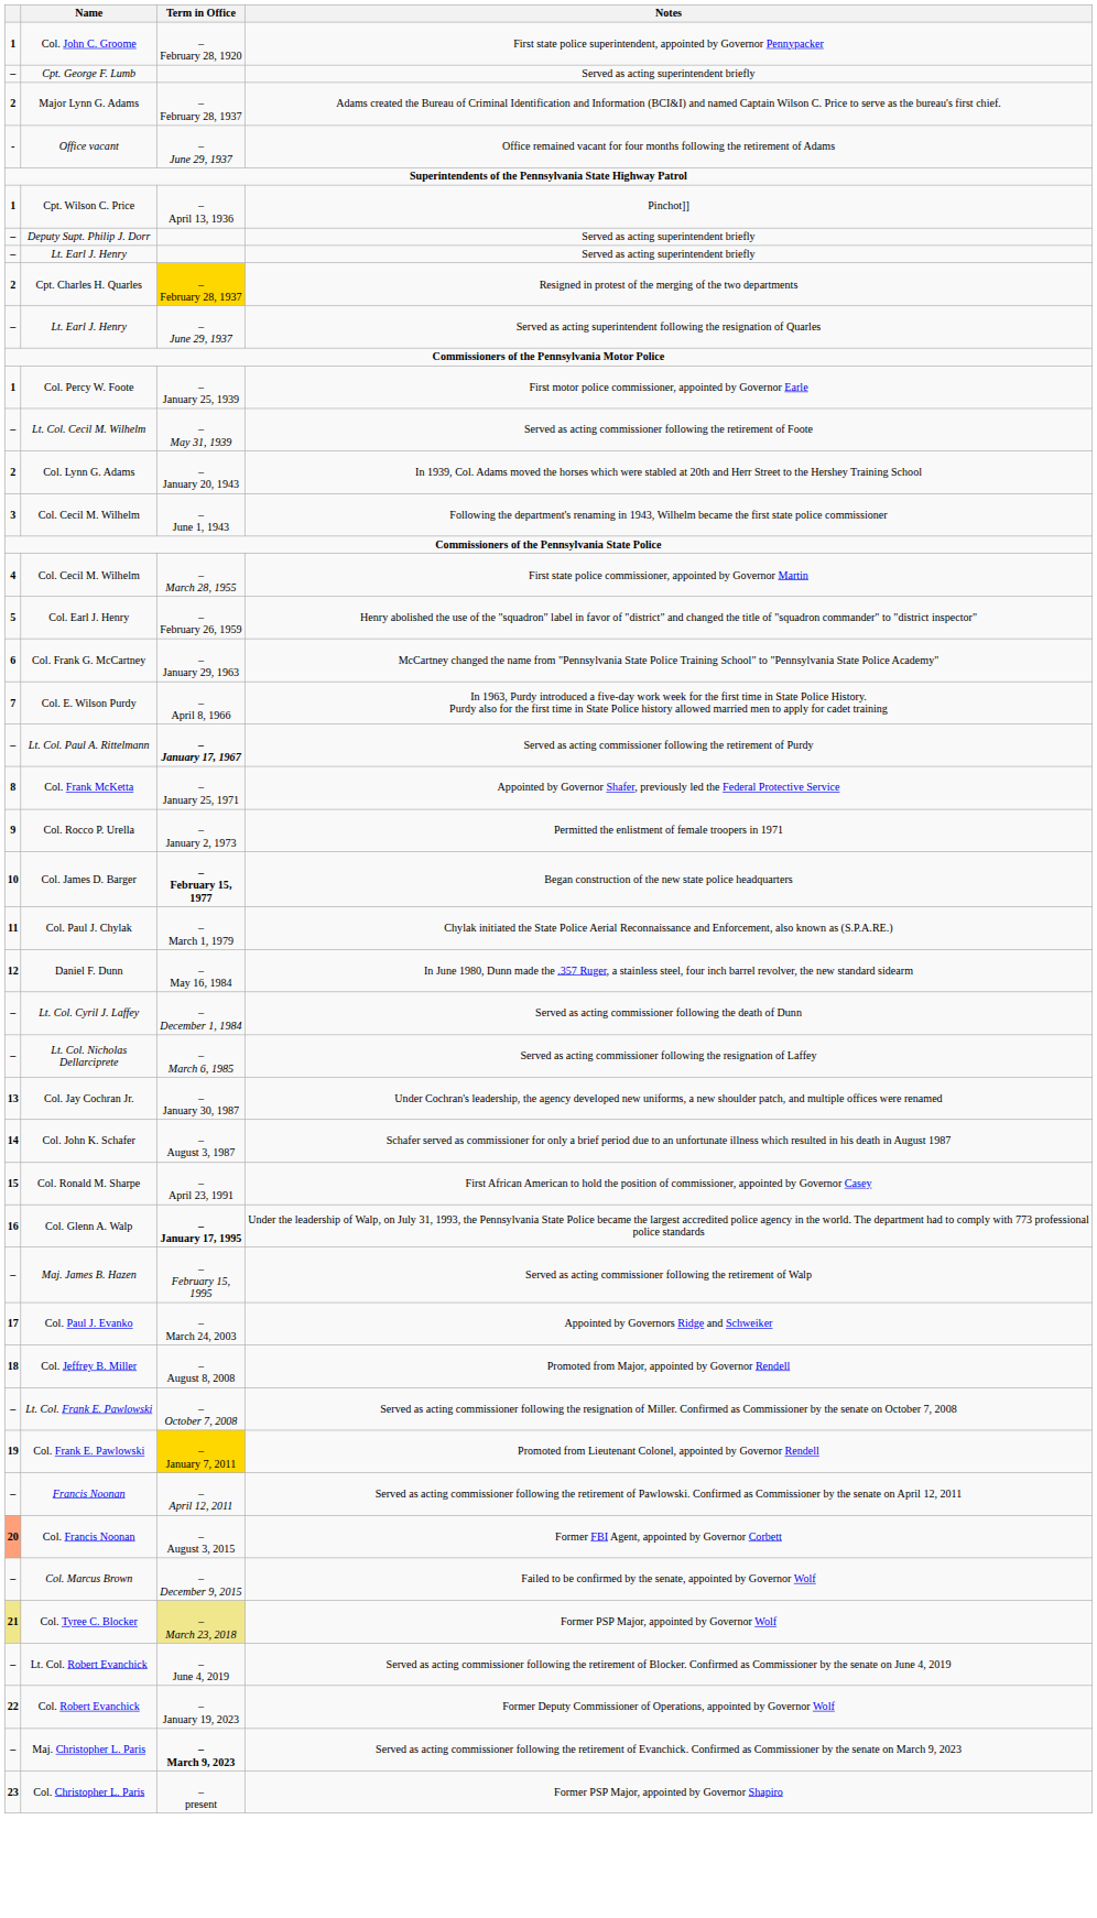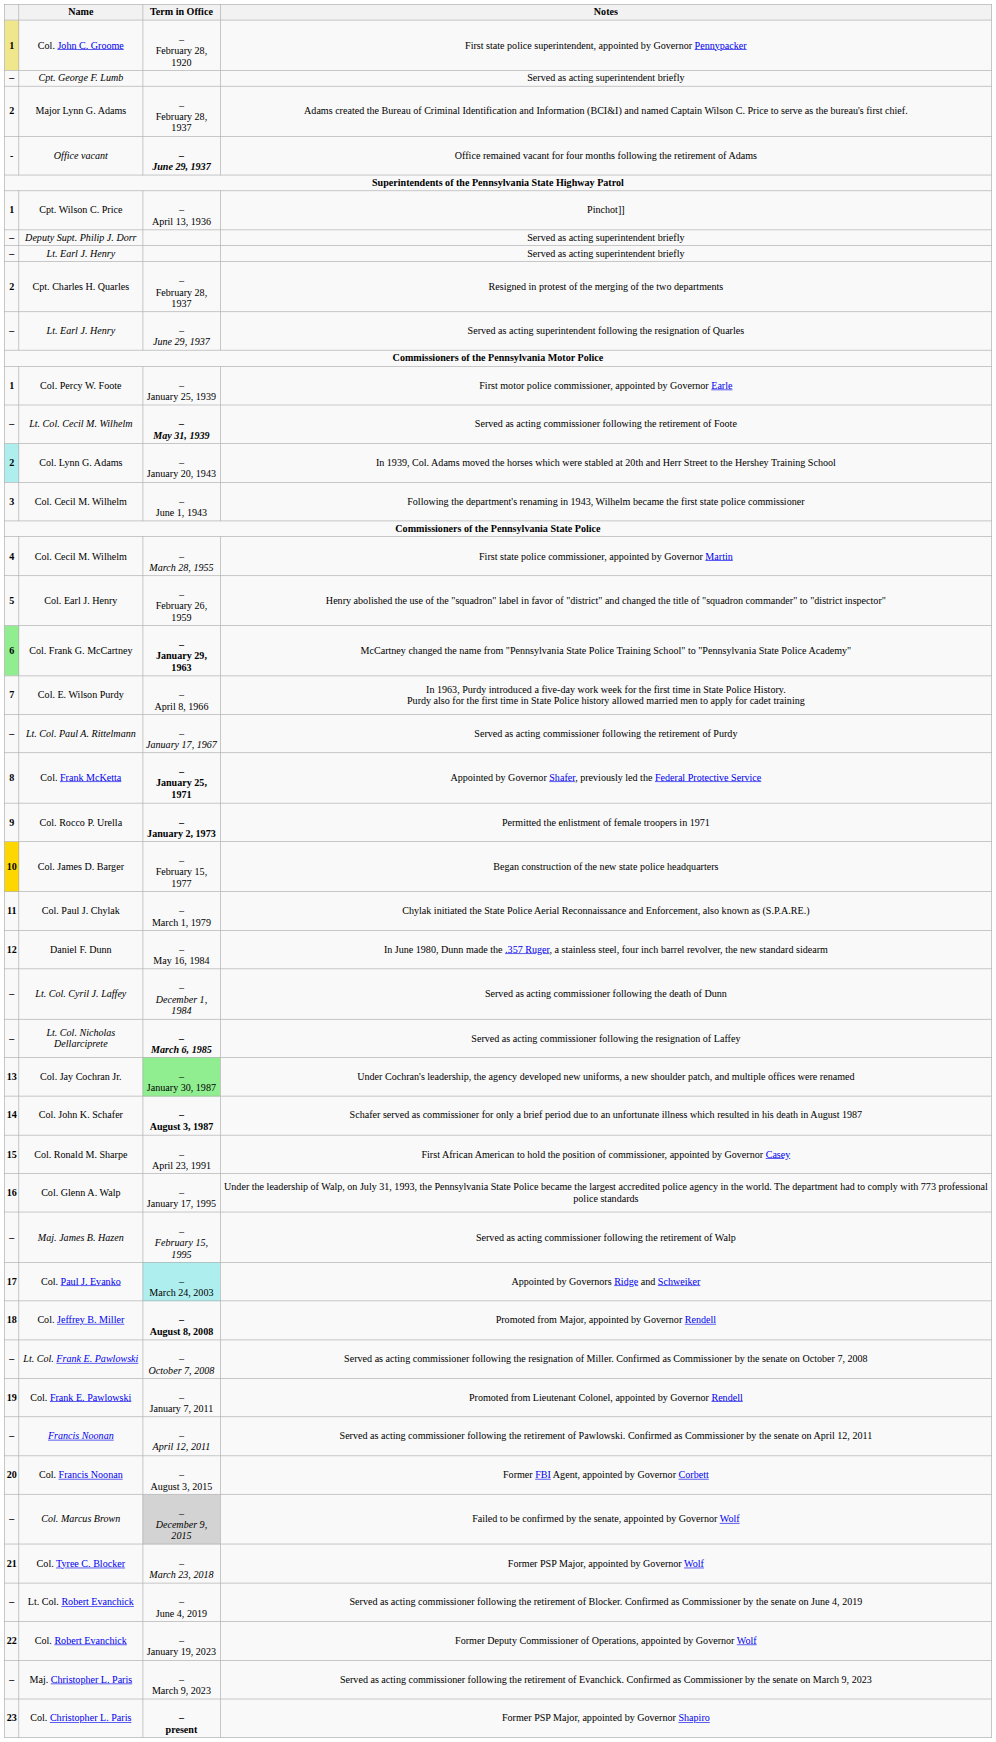Col. John C. Groome | column 1: no background -> khaki background
Office vacant | Term in Office: normal -> bold
Cpt. Charles H. Quarles | Term in Office: gold background -> no background
Lt. Col. Cecil M. Wilhelm | Term in Office: normal -> bold
Col. Lynn G. Adams | column 1: no background -> paleturquoise background
Col. Frank G. McCartney | column 1: no background -> lightgreen background
Col. Frank G. McCartney | Term in Office: normal -> bold
Lt. Col. Paul A. Rittelmann | Term in Office: bold -> normal
Col. Frank McKetta | Term in Office: normal -> bold
Col. Rocco P. Urella | Term in Office: normal -> bold
Col. James D. Barger | column 1: no background -> gold background
Col. James D. Barger | Term in Office: bold -> normal
Lt. Col. Nicholas Dellarciprete | Term in Office: normal -> bold
Col. Jay Cochran Jr. | Term in Office: no background -> lightgreen background
Col. John K. Schafer | Term in Office: normal -> bold
Col. Glenn A. Walp | Term in Office: bold -> normal
Col. Paul J. Evanko | Term in Office: no background -> paleturquoise background
Col. Jeffrey B. Miller | Term in Office: normal -> bold
Col. Frank E. Pawlowski | Term in Office: gold background -> no background
Col. Francis Noonan | column 1: lightsalmon background -> no background
Col. Marcus Brown | Term in Office: no background -> lightgrey background
Col. Tyree C. Blocker | column 1: khaki background -> no background
Col. Tyree C. Blocker | Term in Office: khaki background -> no background
Maj. Christopher L. Paris | Term in Office: bold -> normal
Col. Christopher L. Paris | Term in Office: normal -> bold
